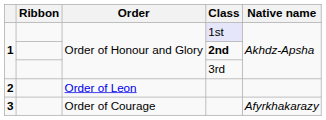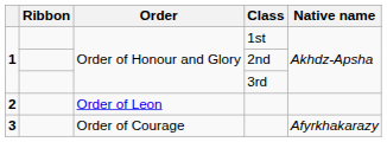1st | Class: lavender background -> no background
2nd | Class: bold -> normal
